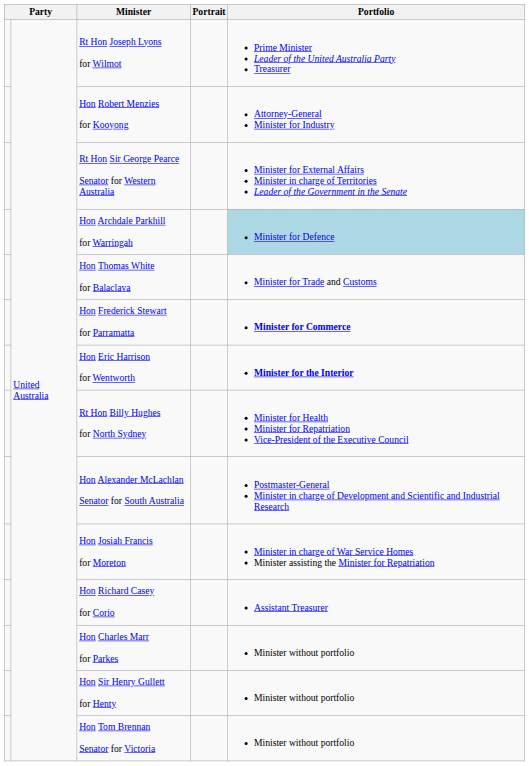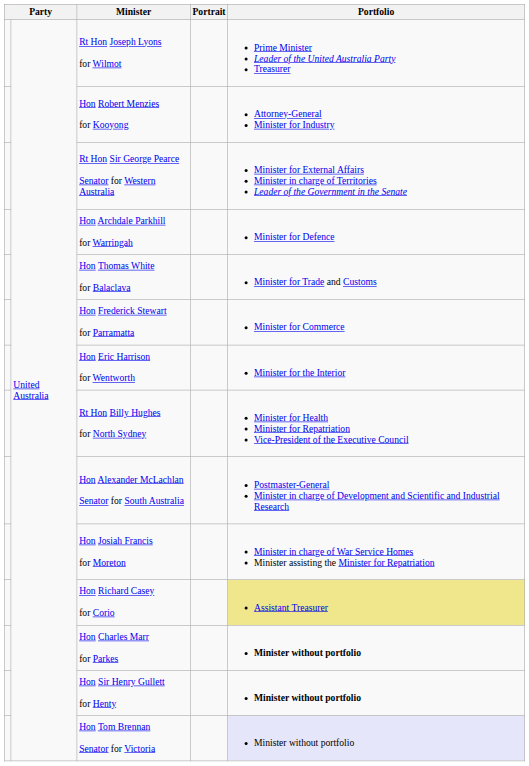Hon Archdale Parkhill for Warringah | Portfolio: lightblue background -> no background
Hon Frederick Stewart for Parramatta | Portfolio: bold -> normal
Hon Eric Harrison for Wentworth | Portfolio: bold -> normal
Hon Richard Casey for Corio | Portfolio: no background -> khaki background
Hon Charles Marr for Parkes | Portfolio: normal -> bold
Hon Sir Henry Gullett for Henty | Portfolio: normal -> bold
Hon Tom Brennan Senator for Victoria | Portfolio: no background -> lavender background
